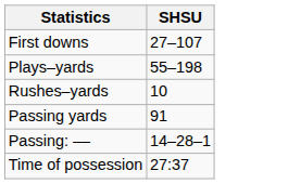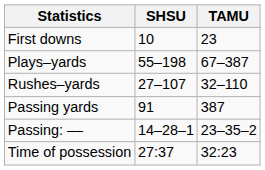+ column: TAMU | 23 | 67–387 | 32–110 | 387 | 23–35–2 | 32:23
First downs | SHSU: 27–107 -> 10
Rushes–yards | SHSU: 10 -> 27–107
